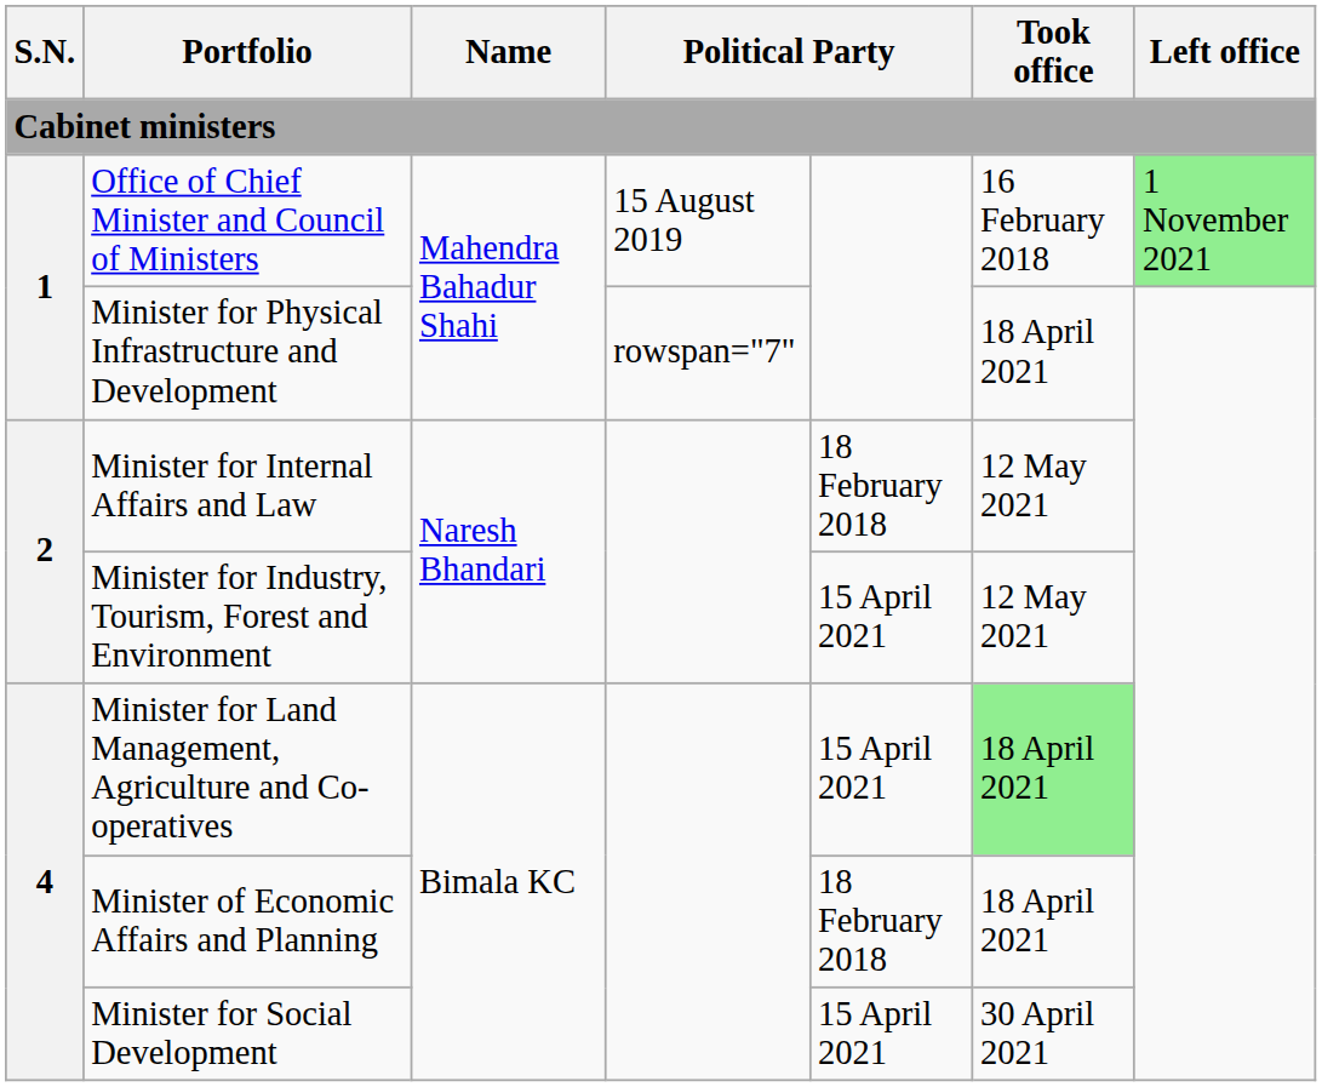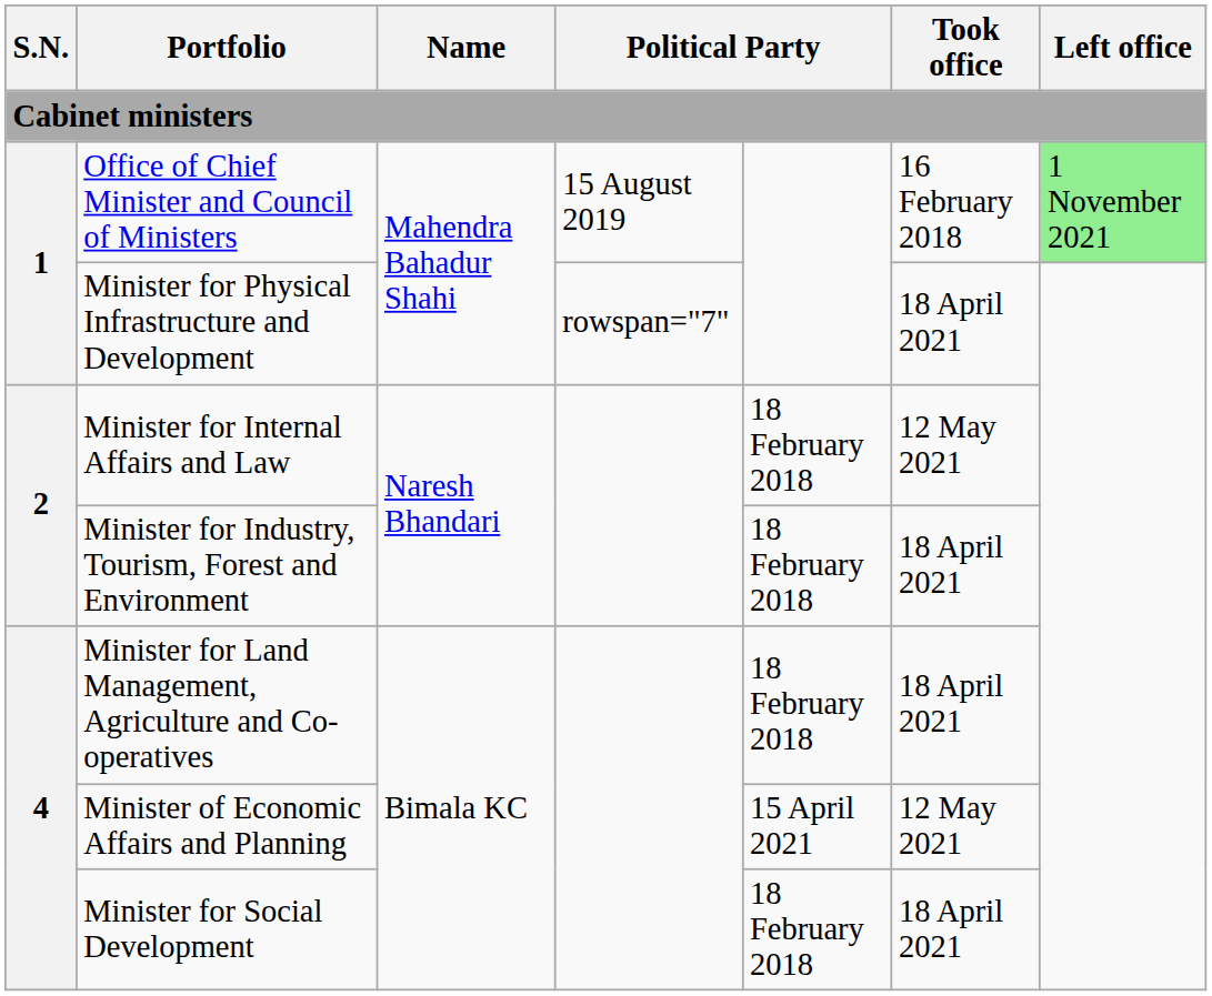Minister for Industry, Tourism, Forest and Environment | column 5: 15 April 2021 -> 18 February 2018
Minister for Industry, Tourism, Forest and Environment | Took office: 12 May 2021 -> 18 April 2021
Minister for Land Management, Agriculture and Co-operatives | column 5: 15 April 2021 -> 18 February 2018
Minister for Land Management, Agriculture and Co-operatives | Took office: lightgreen background -> no background
Minister of Economic Affairs and Planning | column 5: 18 February 2018 -> 15 April 2021
Minister of Economic Affairs and Planning | Took office: 18 April 2021 -> 12 May 2021
Minister for Social Development | column 5: 15 April 2021 -> 18 February 2018
Minister for Social Development | Took office: 30 April 2021 -> 18 April 2021
